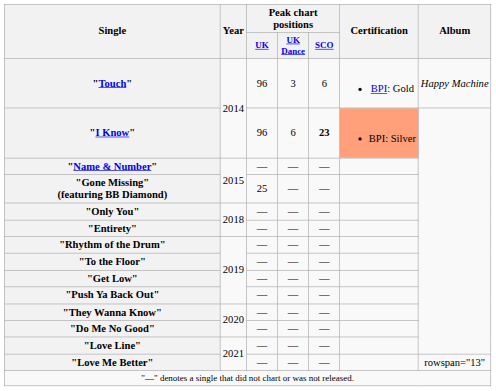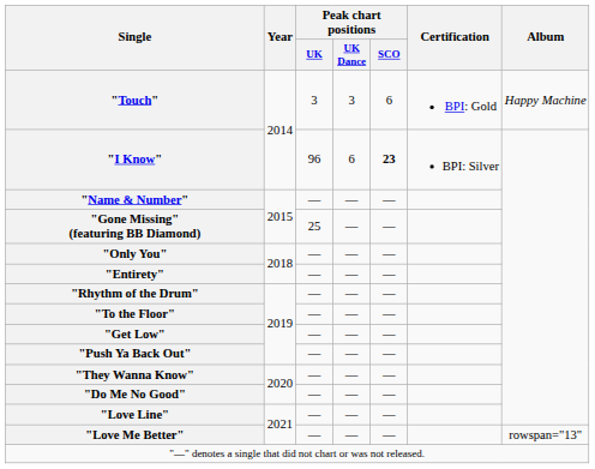"Touch" | Peak chart positions / UK: 96 -> 3
"I Know" | Certification: lightsalmon background -> no background
